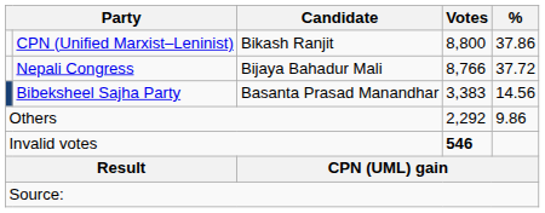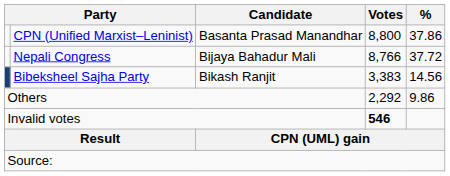CPN (Unified Marxist–Leninist) | Candidate: Bikash Ranjit -> Basanta Prasad Manandhar
Bibeksheel Sajha Party | Candidate: Basanta Prasad Manandhar -> Bikash Ranjit
